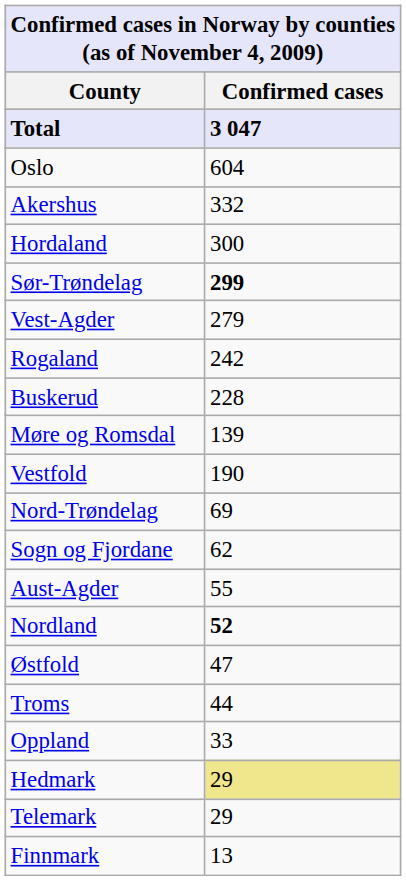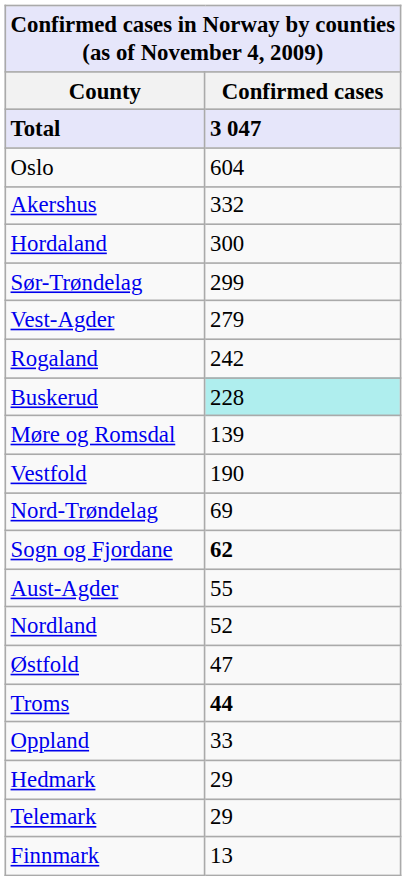Sør-Trøndelag | Confirmed cases: bold -> normal
Buskerud | Confirmed cases: no background -> paleturquoise background
Sogn og Fjordane | Confirmed cases: normal -> bold
Nordland | Confirmed cases: bold -> normal
Troms | Confirmed cases: normal -> bold
Hedmark | Confirmed cases: khaki background -> no background
